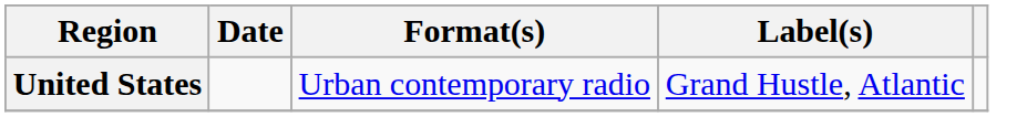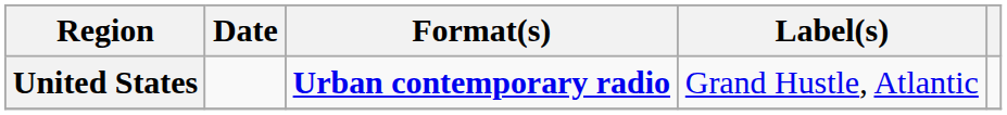United States | Format(s): normal -> bold
